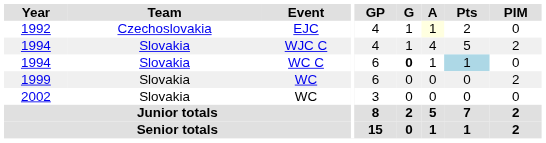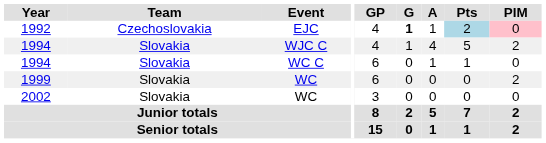1992 | G: normal -> bold
1992 | A: lightyellow background -> no background
1992 | Pts: no background -> lightblue background
1992 | PIM: no background -> pink background
1994 / WC C | G: bold -> normal
1994 / WC C | Pts: lightblue background -> no background
